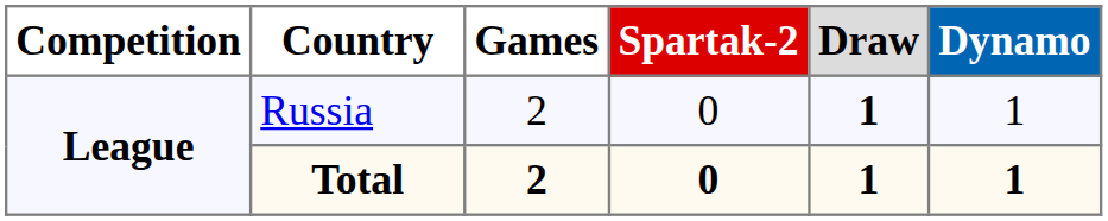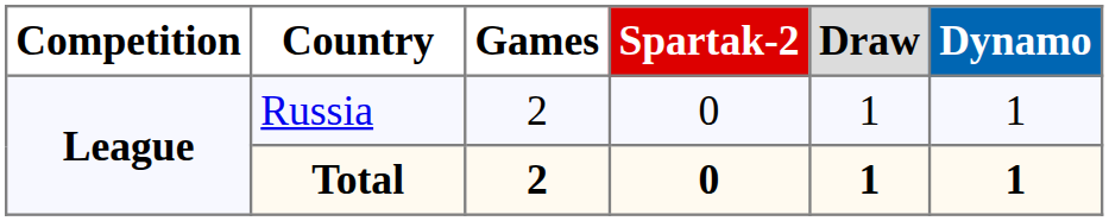League / Russia | Draw: bold -> normal
